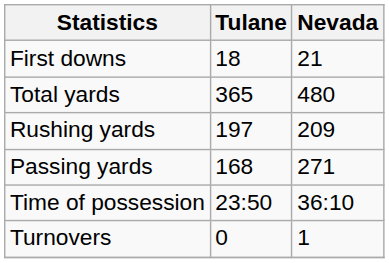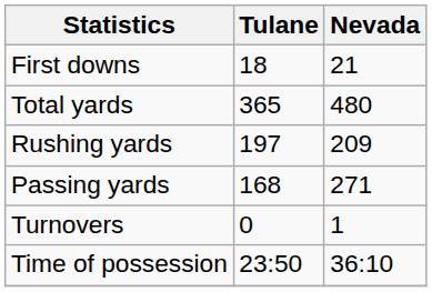rows swapped: Turnovers <-> Time of possession
